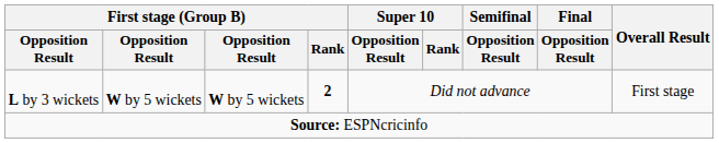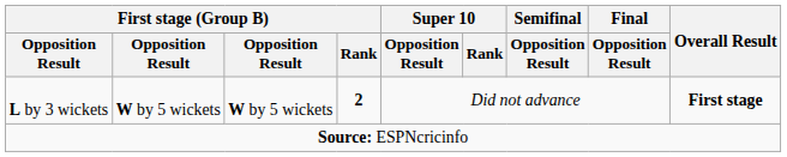L by 3 wickets | Overall Result: normal -> bold
